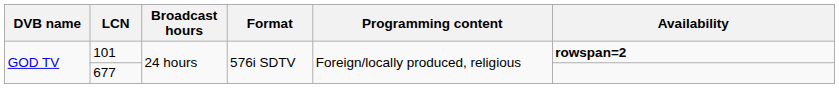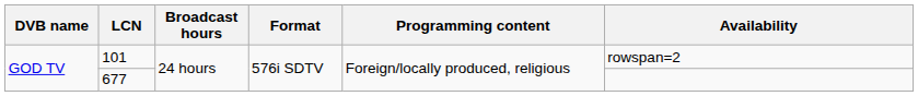101 | Availability: bold -> normal
